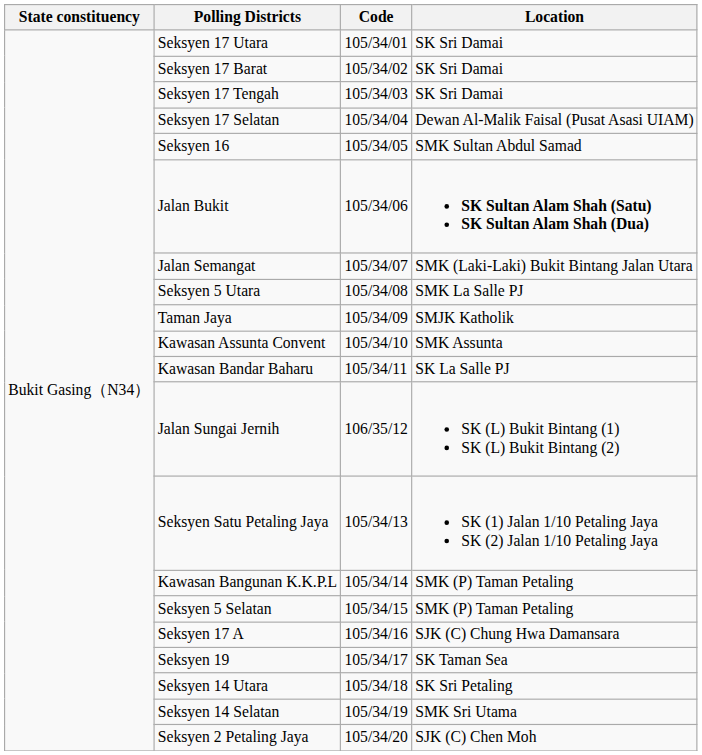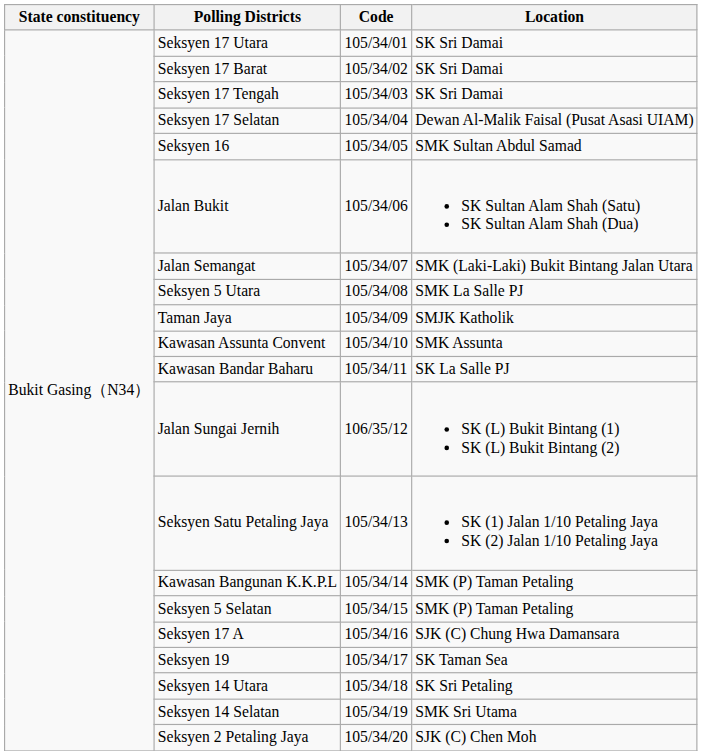Jalan Bukit | Location: bold -> normal
